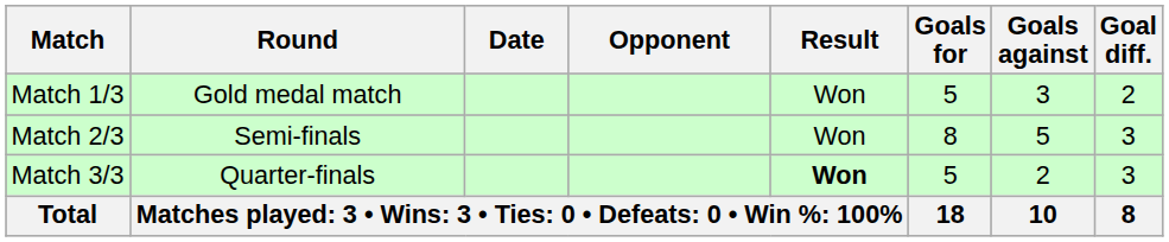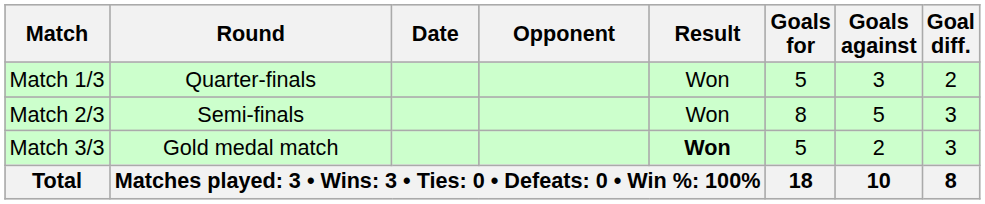Match 1/3 | Round: Gold medal match -> Quarter-finals
Match 3/3 | Round: Quarter-finals -> Gold medal match
